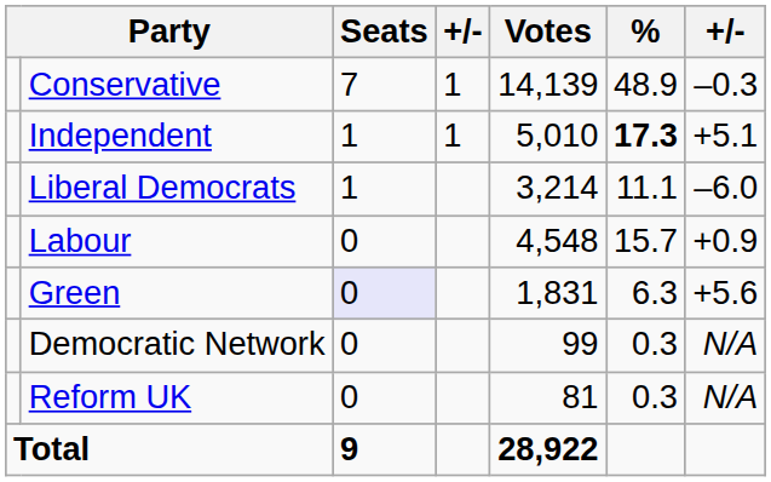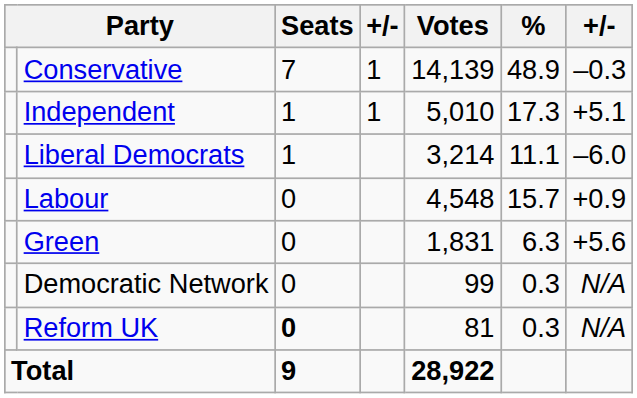Independent | %: bold -> normal
Green | Seats: lavender background -> no background
Reform UK | Seats: normal -> bold
